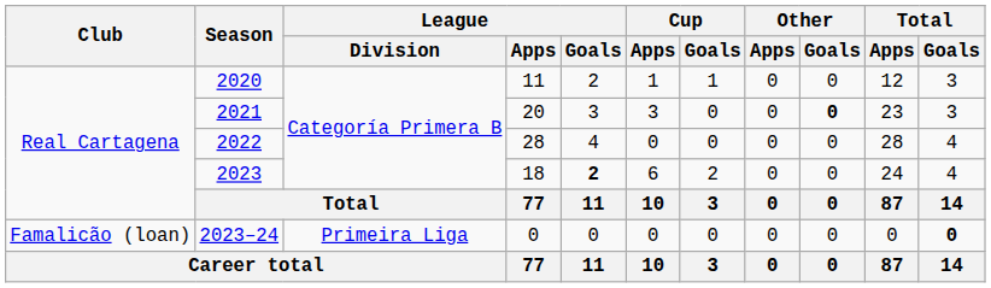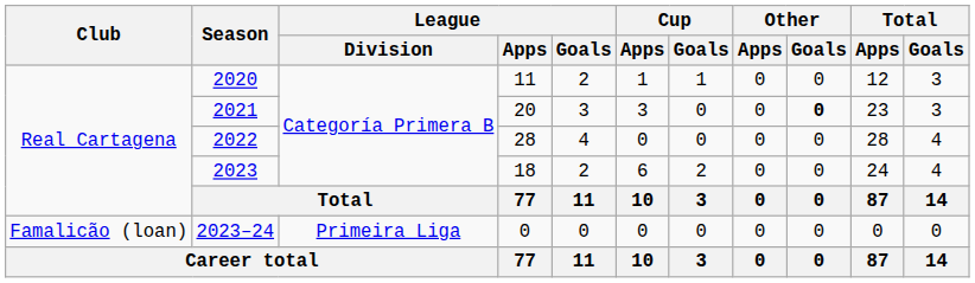2023 | League / Goals: bold -> normal
2023–24 | Total / Goals: bold -> normal
